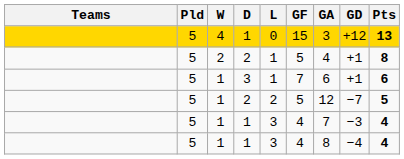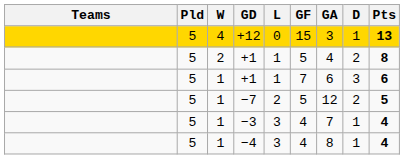columns swapped: D <-> GD
